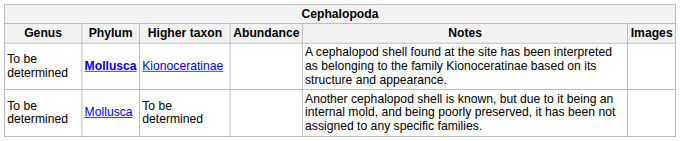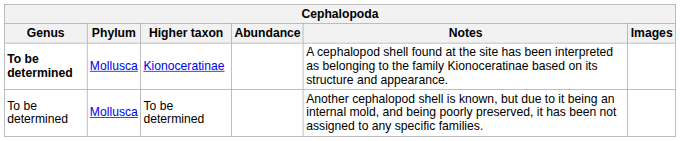Kionoceratinae | Genus: normal -> bold
Kionoceratinae | Phylum: bold -> normal
